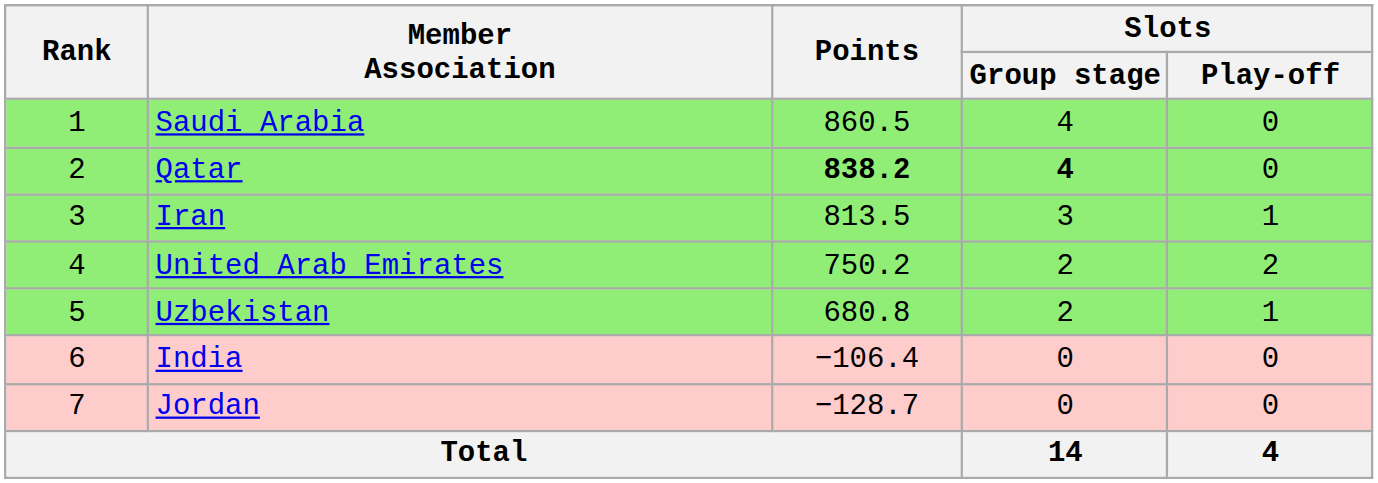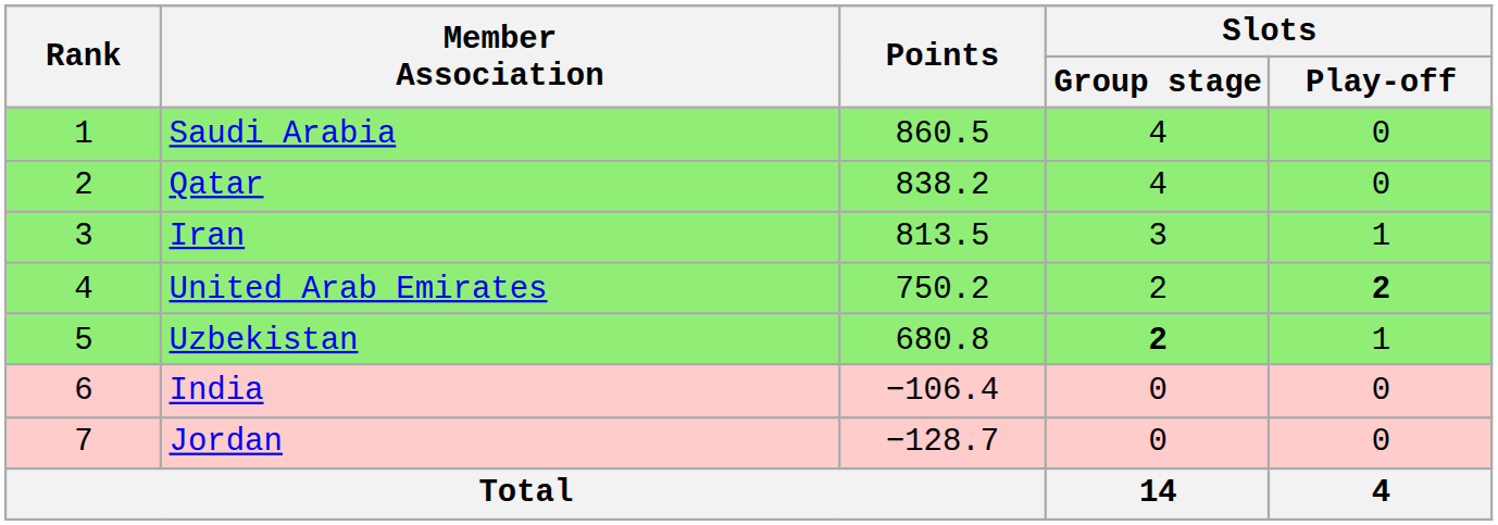Qatar | Points: bold -> normal
Qatar | Slots / Group stage: bold -> normal
United Arab Emirates | Slots / Play-off: normal -> bold
Uzbekistan | Slots / Group stage: normal -> bold
